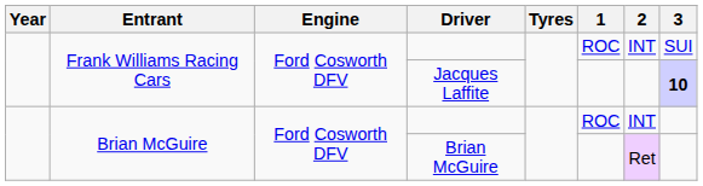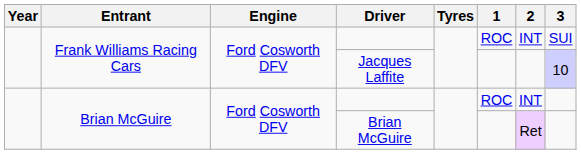Jacques Laffite | 3: bold -> normal
